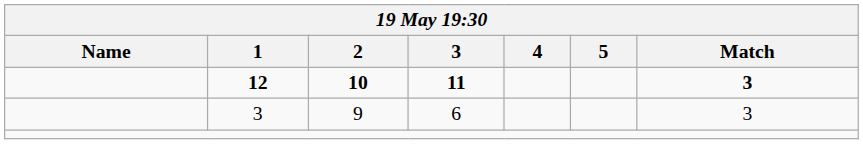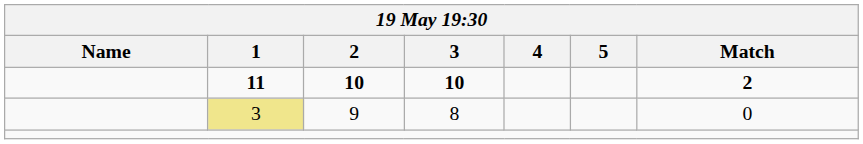row 3 | 1: 12 -> 11
row 3 | 3: 11 -> 10
row 3 | Match: 3 -> 2
row 4 | 1: no background -> khaki background
row 4 | 3: 6 -> 8
row 4 | Match: 3 -> 0
